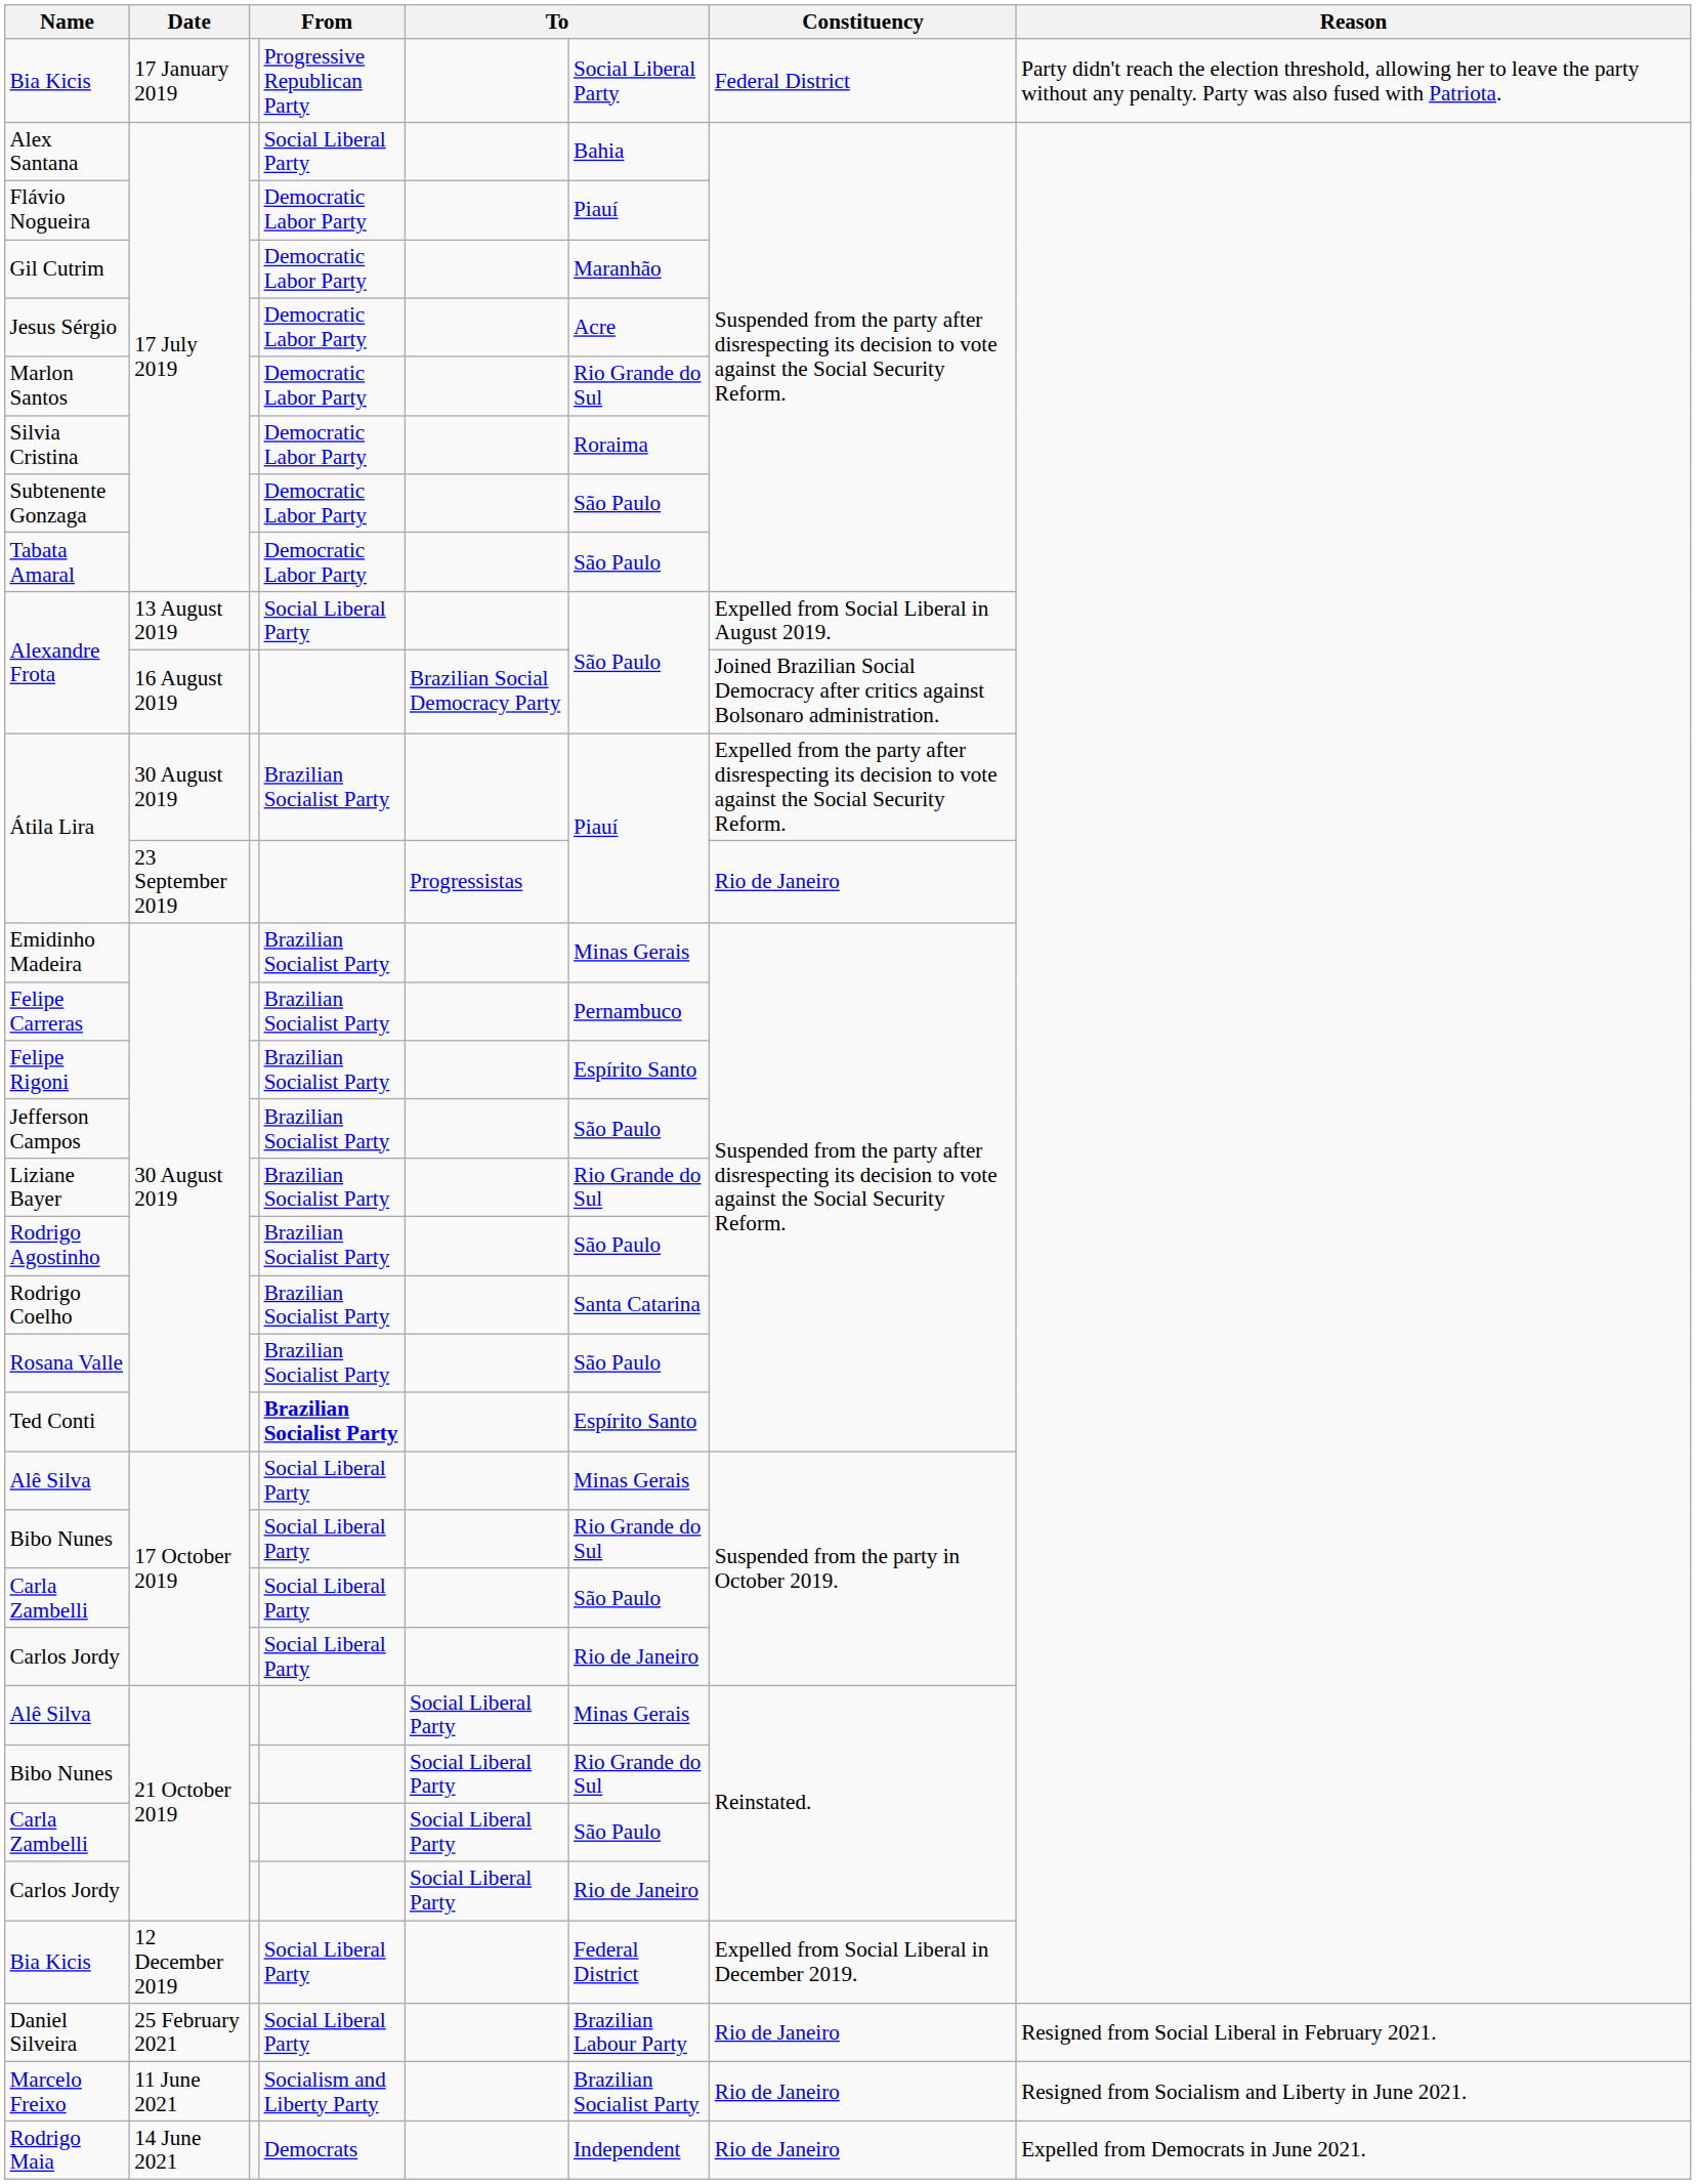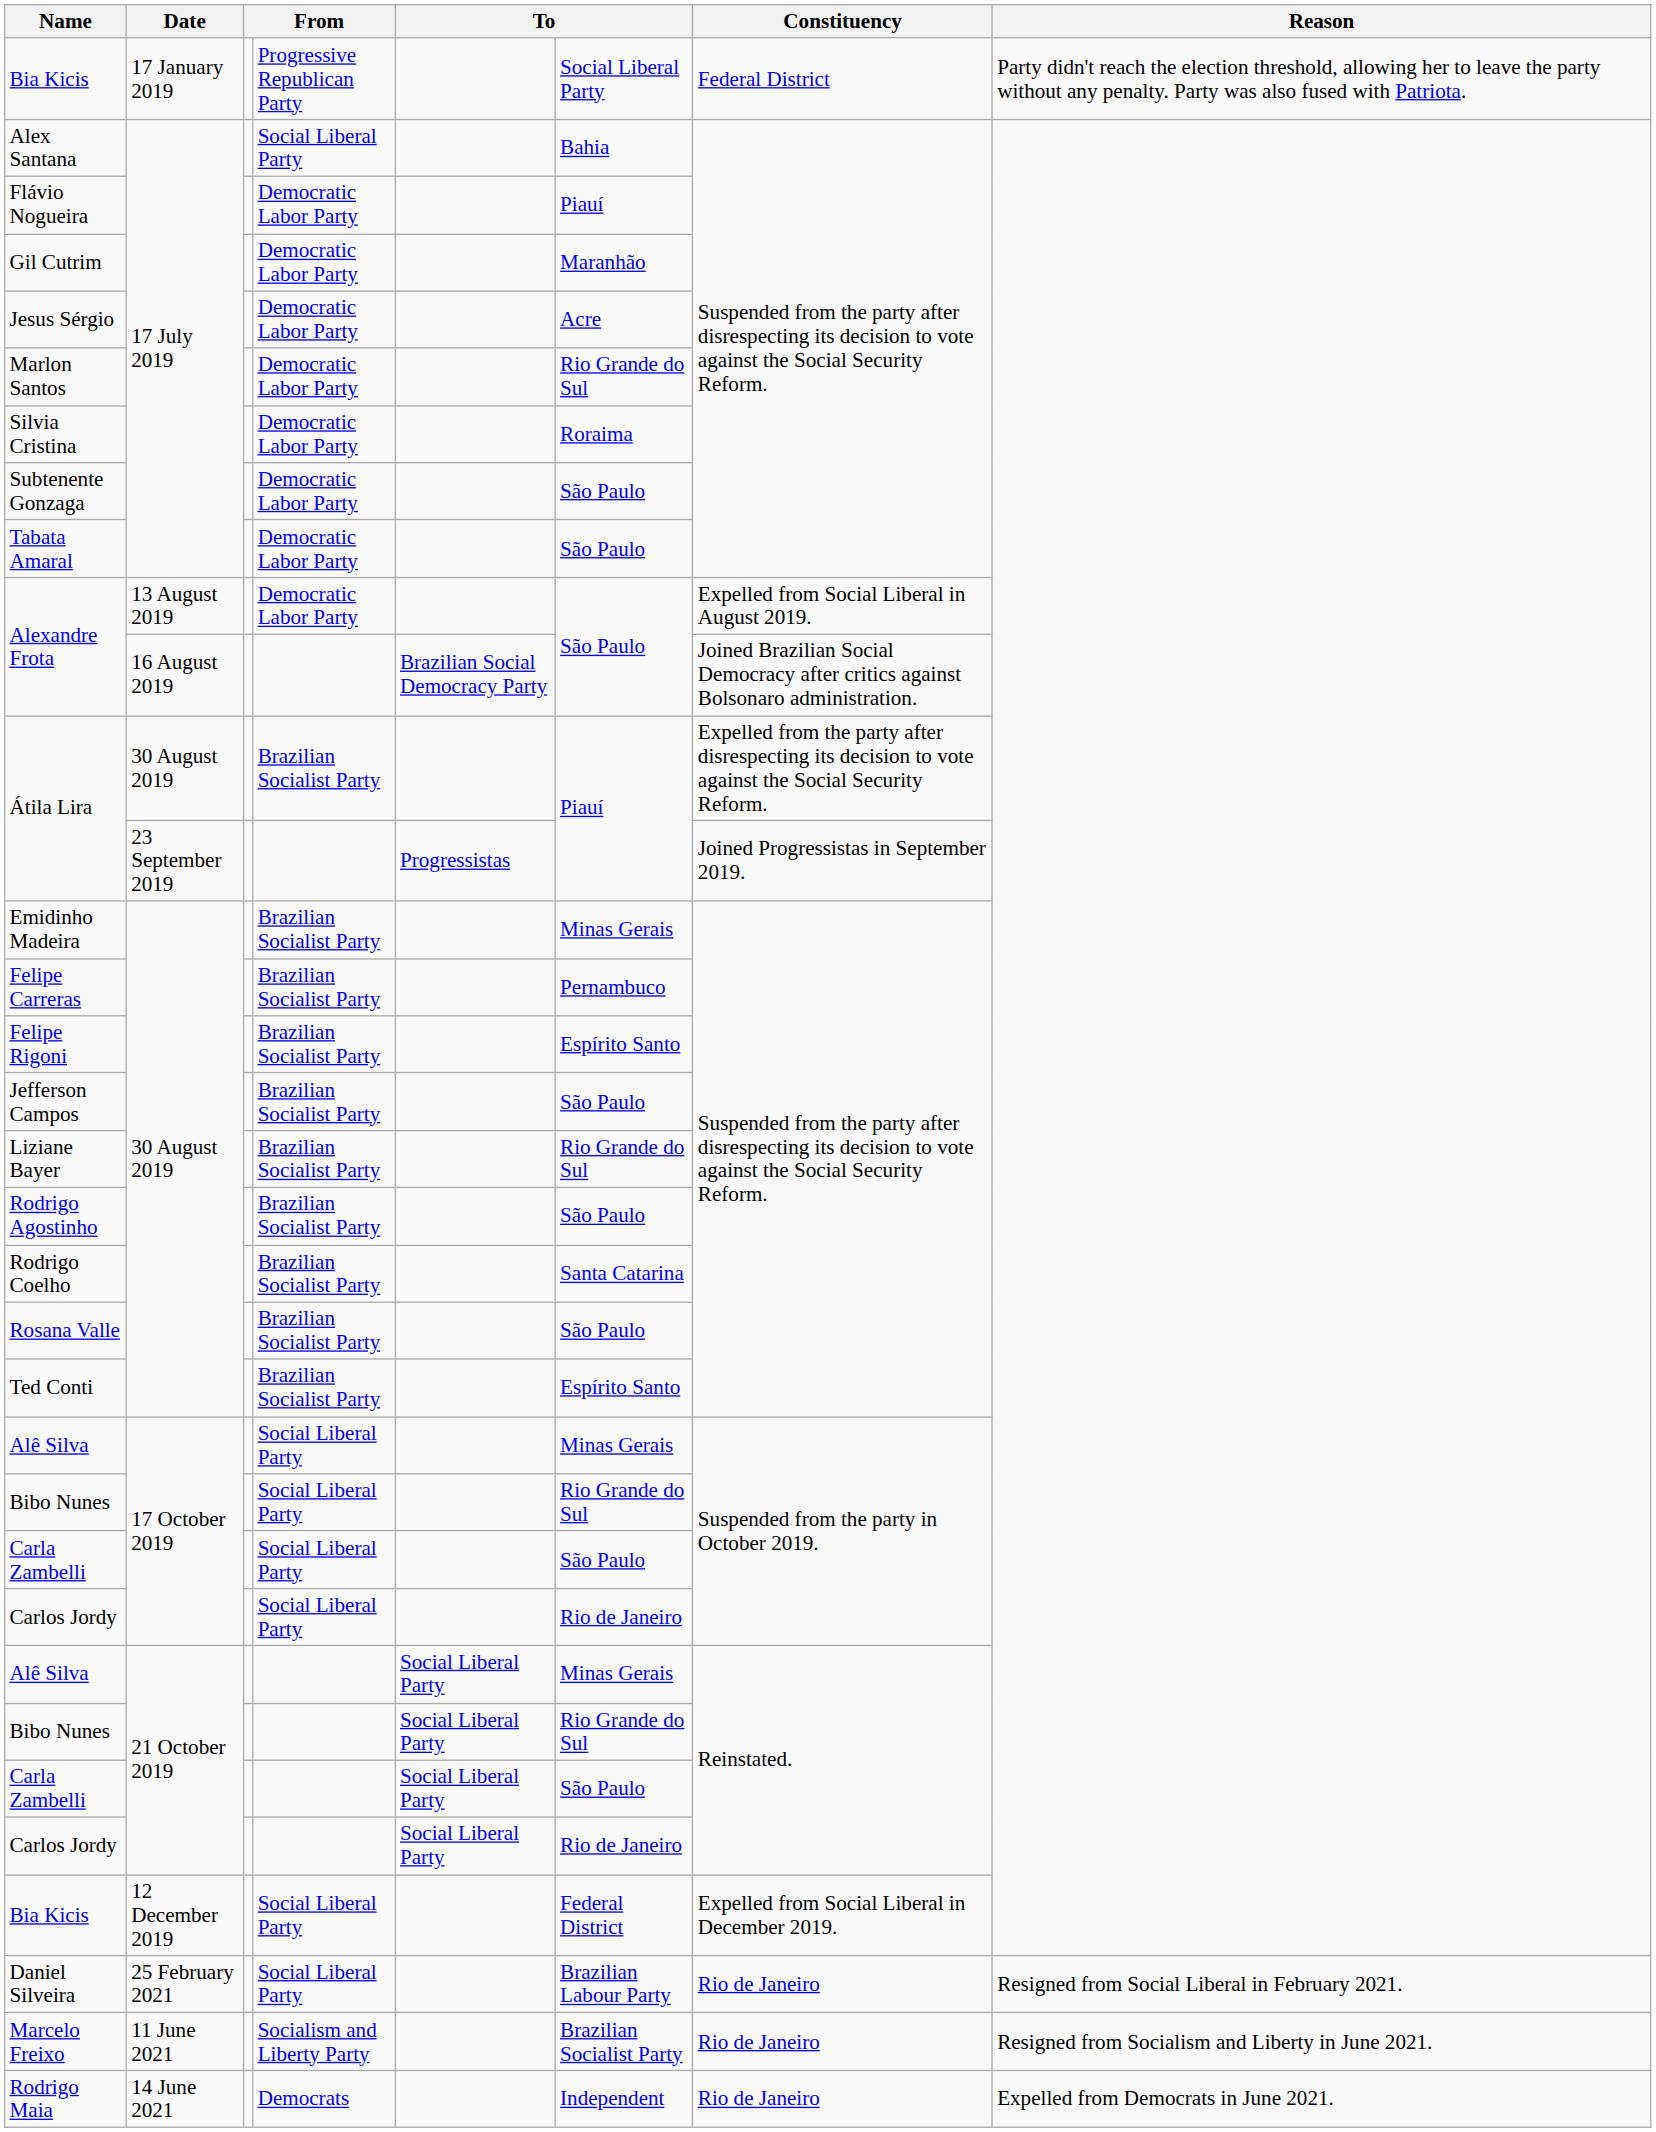Alexandre Frota / 13 August 2019 | column 4: Social Liberal Party -> Democratic Labor Party
Átila Lira / 23 September 2019 | Constituency: Rio de Janeiro -> Joined Progressistas in September 2019.
Ted Conti | column 4: bold -> normal
